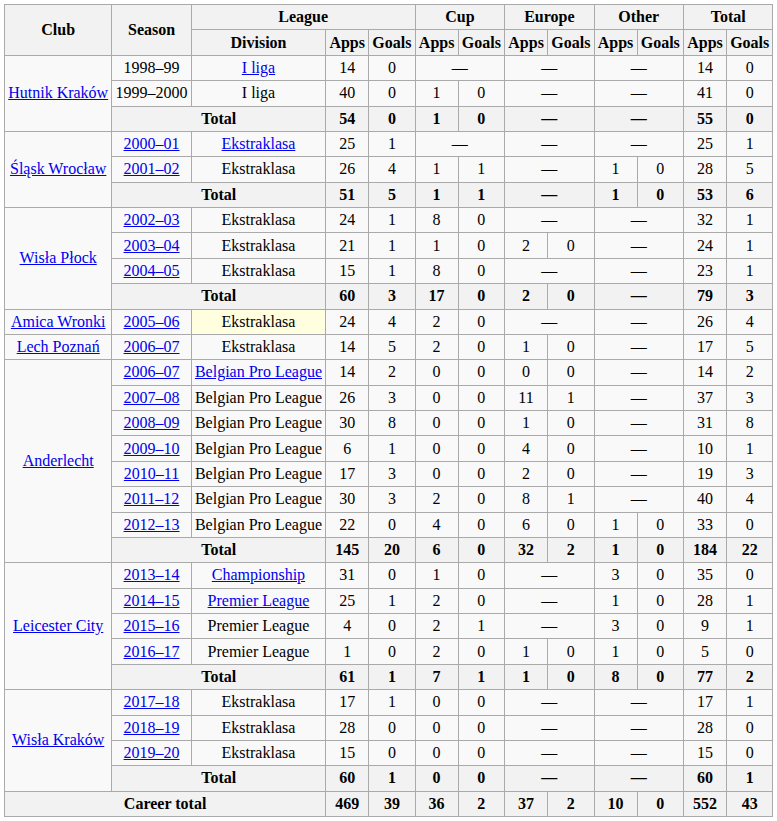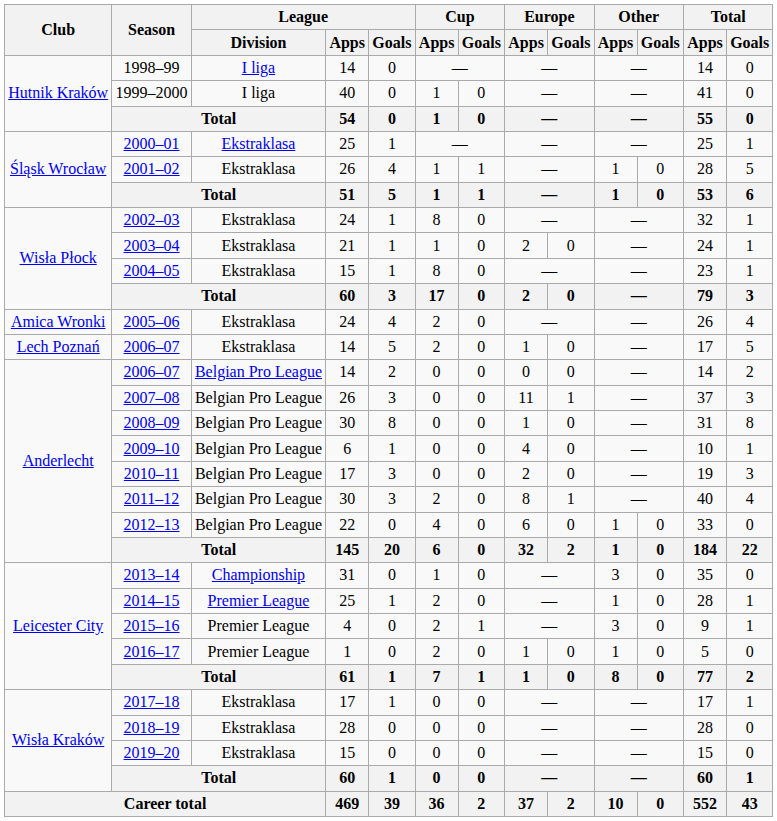2005–06 | League / Division: lightyellow background -> no background
